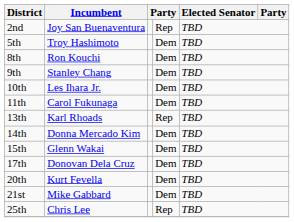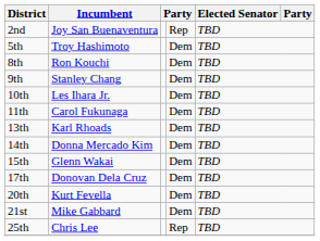13th | column 4: Rep -> Dem
